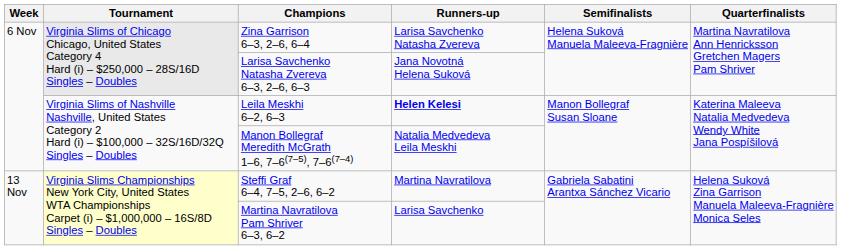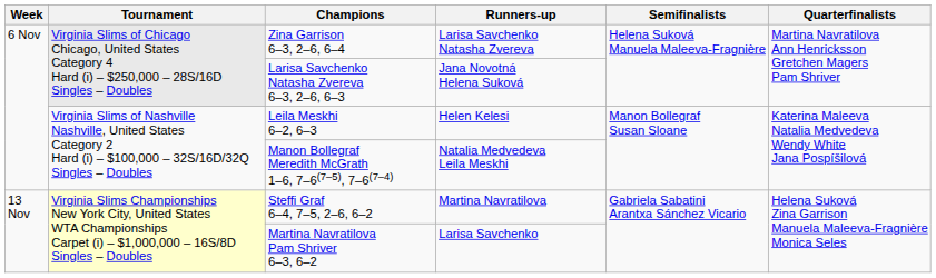Leila Meskhi 6–2, 6–3 | Runners-up: bold -> normal
